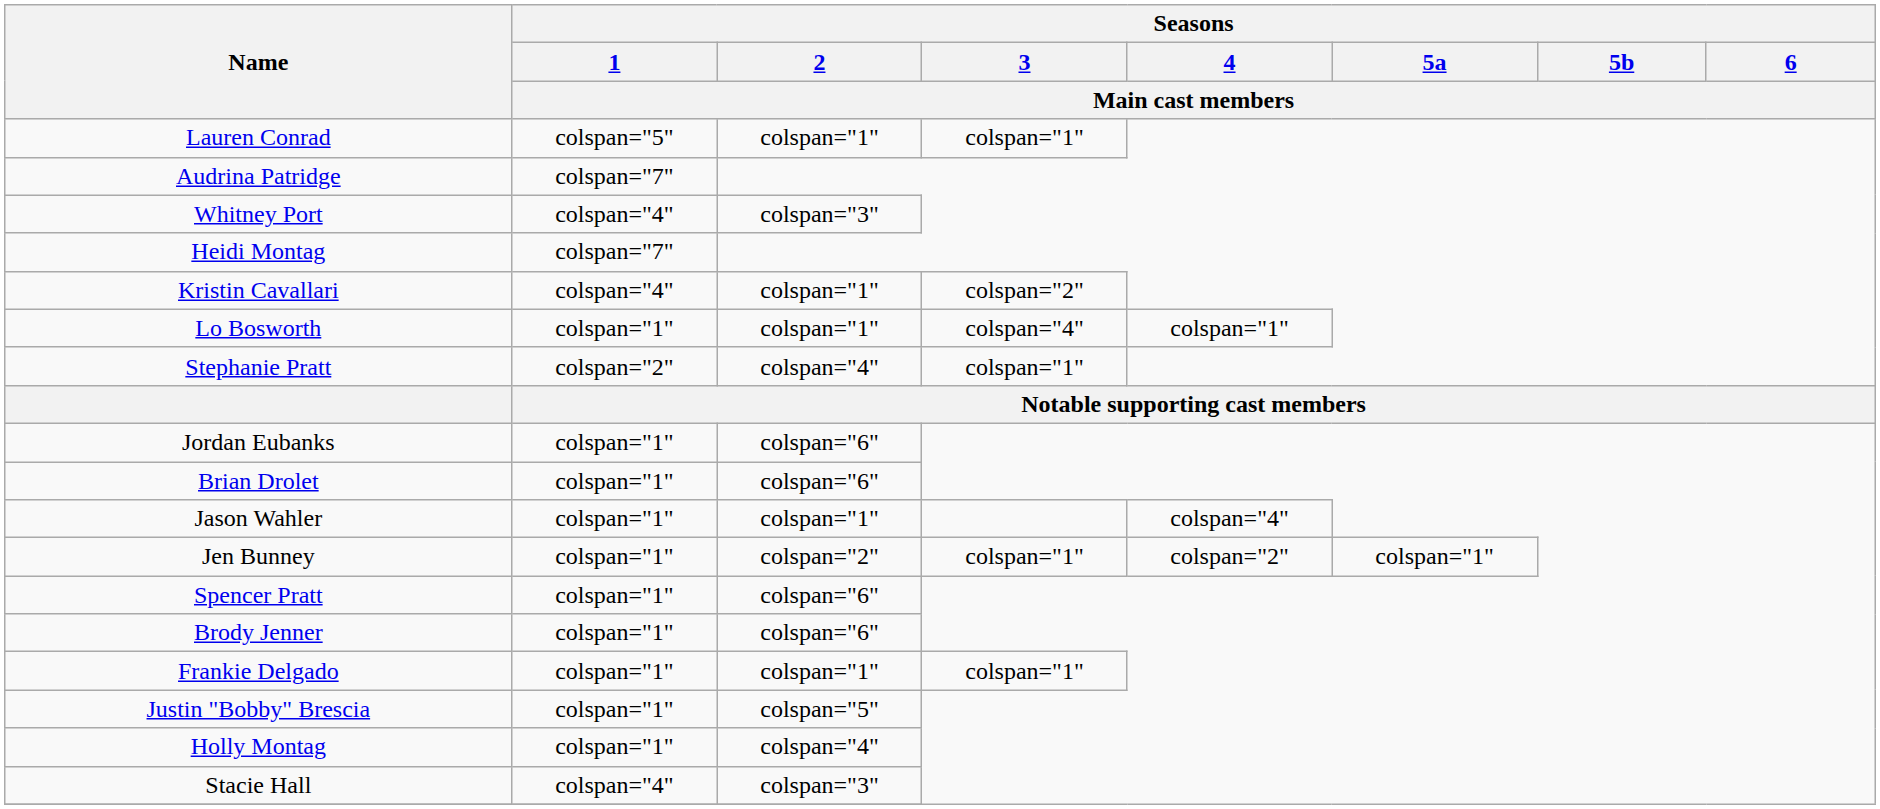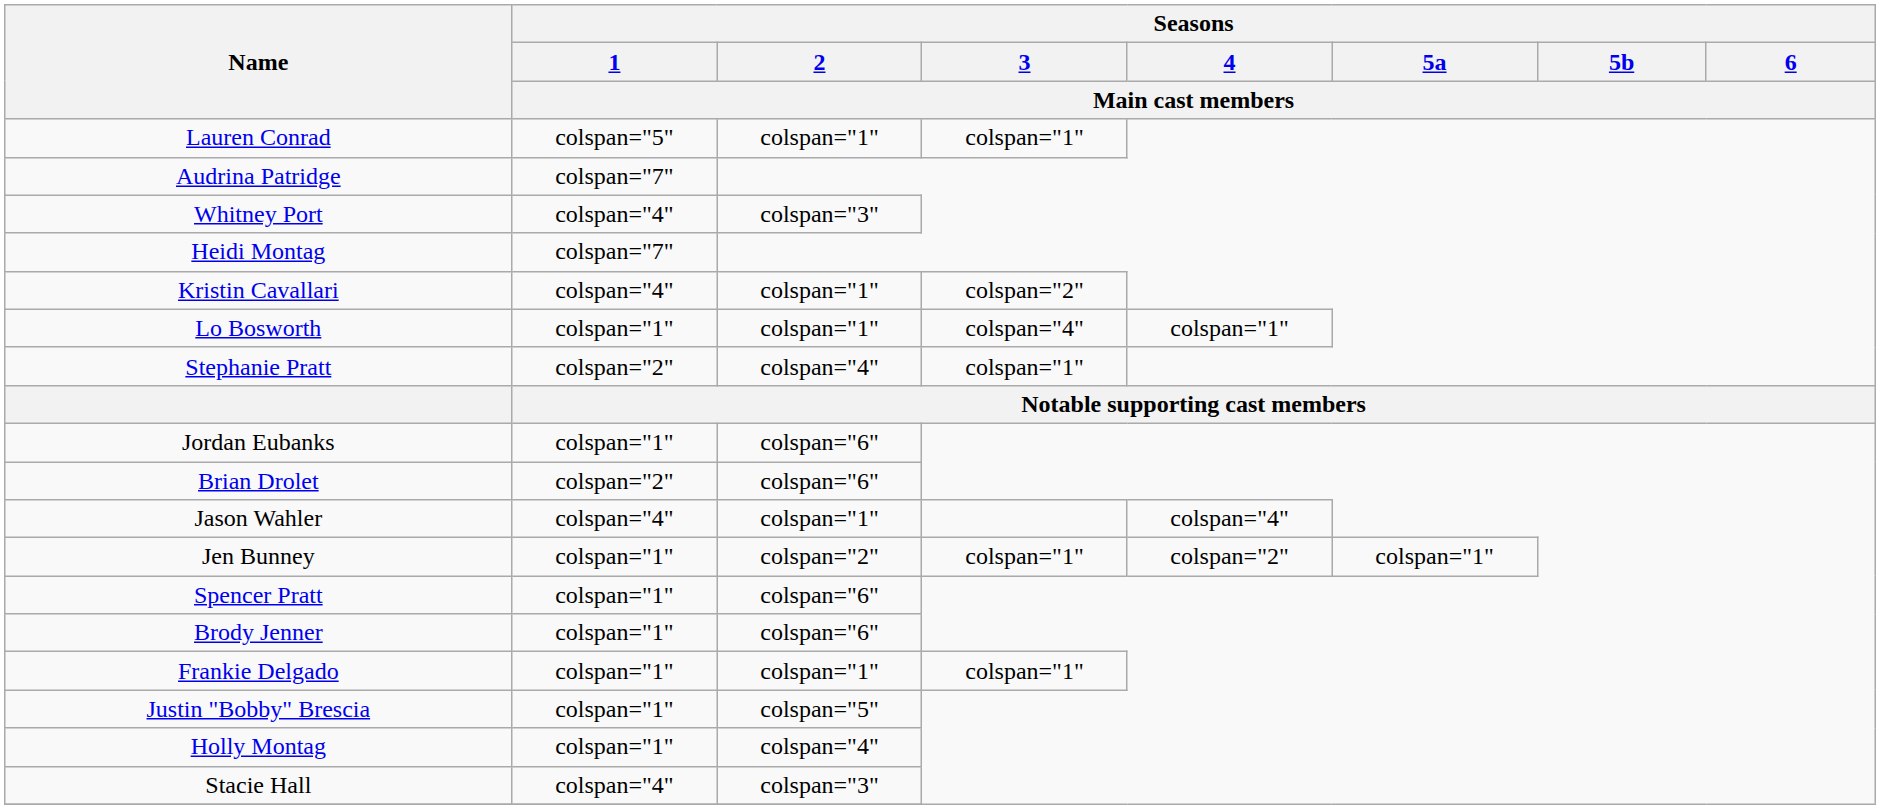Brian Drolet | Seasons / 1 / Main cast members: colspan="1" -> colspan="2"
Jason Wahler | Seasons / 1 / Main cast members: colspan="1" -> colspan="4"
